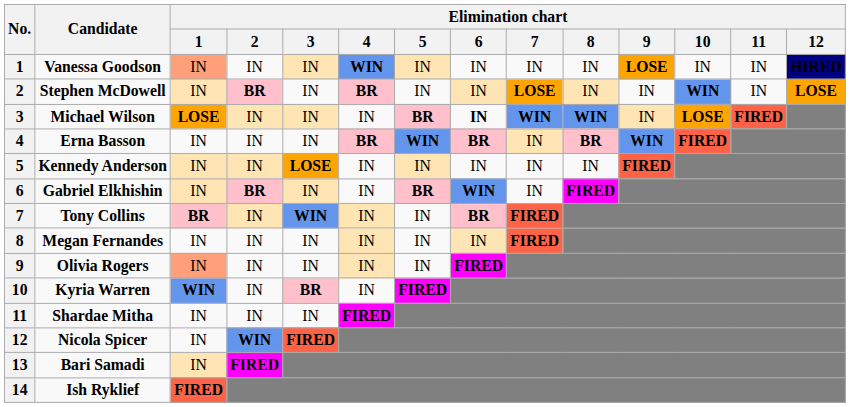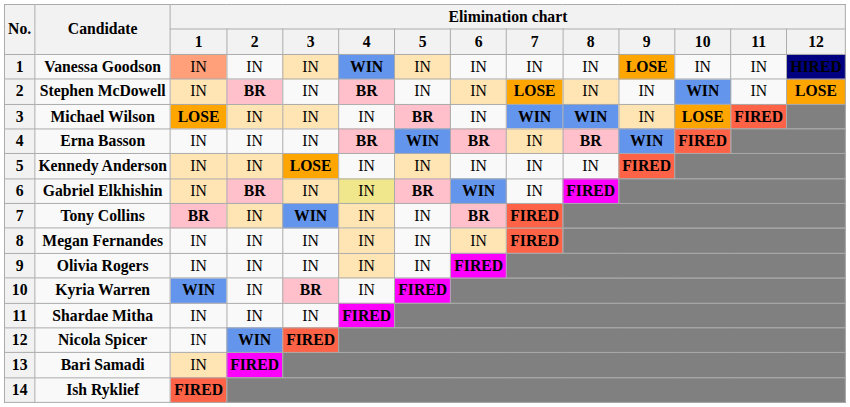Michael Wilson | Elimination chart / 6: bold -> normal
Gabriel Elkhishin | Elimination chart / 4: no background -> khaki background
Olivia Rogers | Elimination chart / 1: lightsalmon background -> no background
